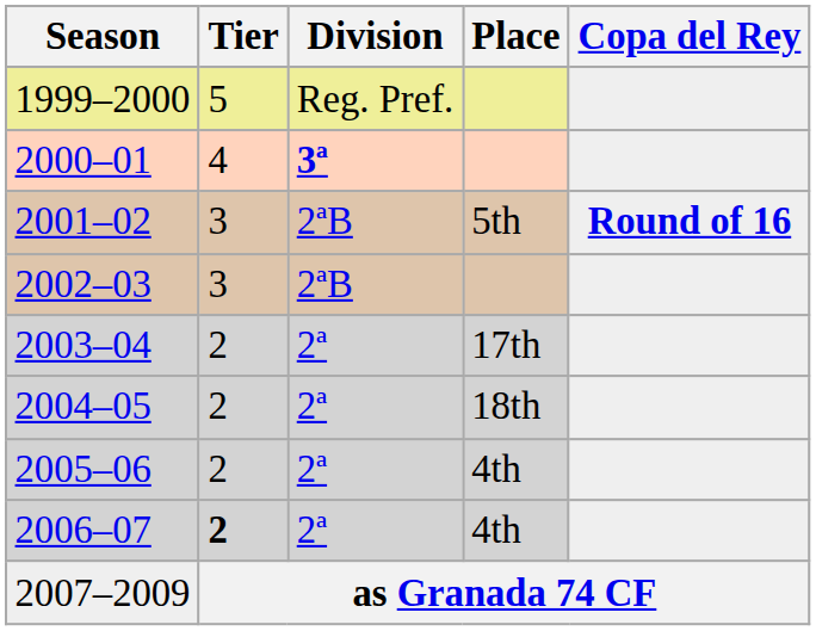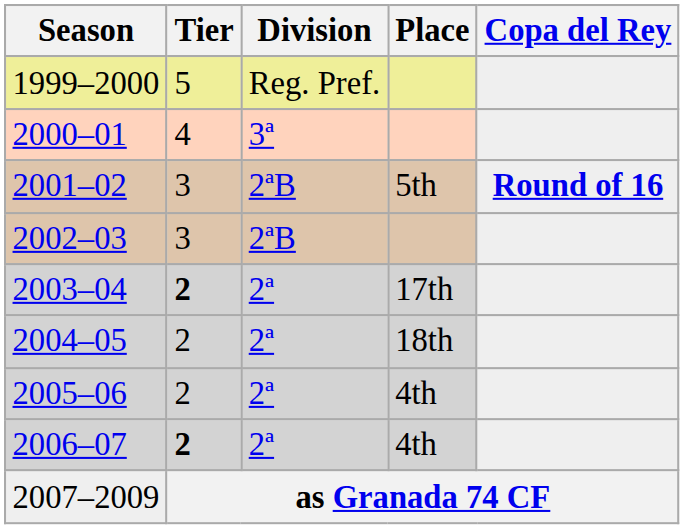2000–01 | Division: bold -> normal
2003–04 | Tier: normal -> bold
